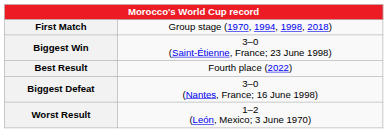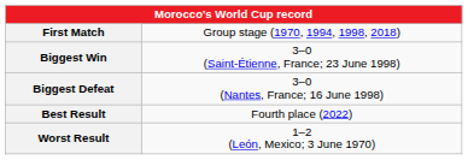rows swapped: Biggest Defeat <-> Best Result
